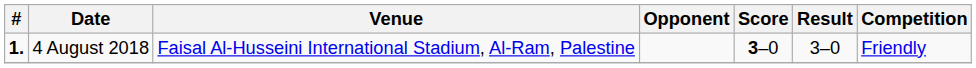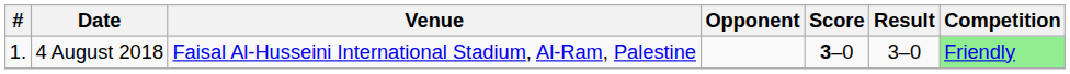4 August 2018 | #: bold -> normal
4 August 2018 | Competition: no background -> lightgreen background
